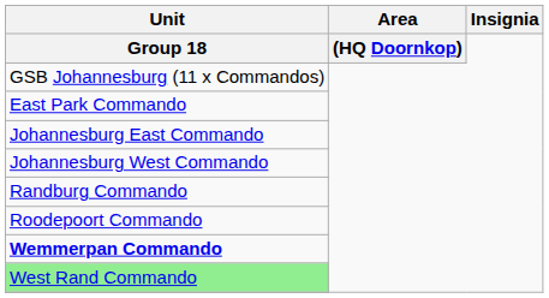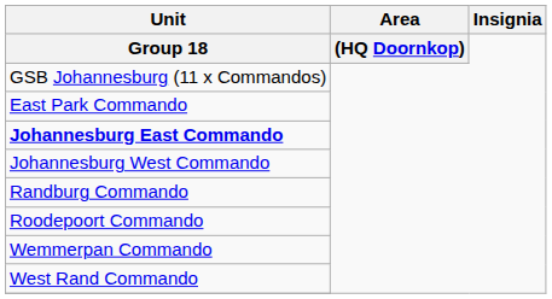Johannesburg East Commando | Unit / Group 18: normal -> bold
Wemmerpan Commando | Unit / Group 18: bold -> normal
West Rand Commando | Unit / Group 18: lightgreen background -> no background
